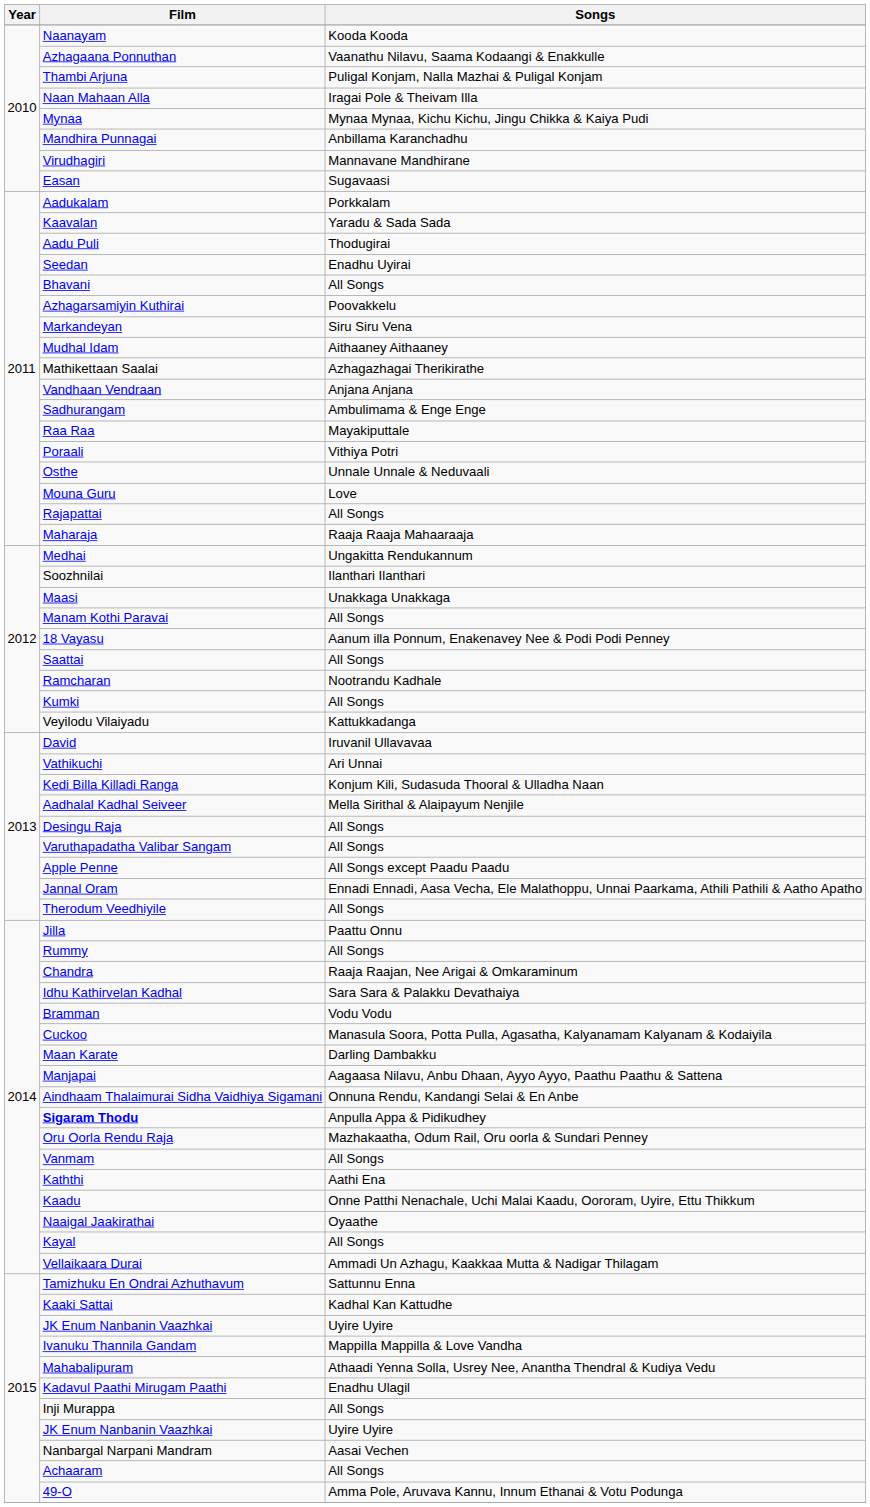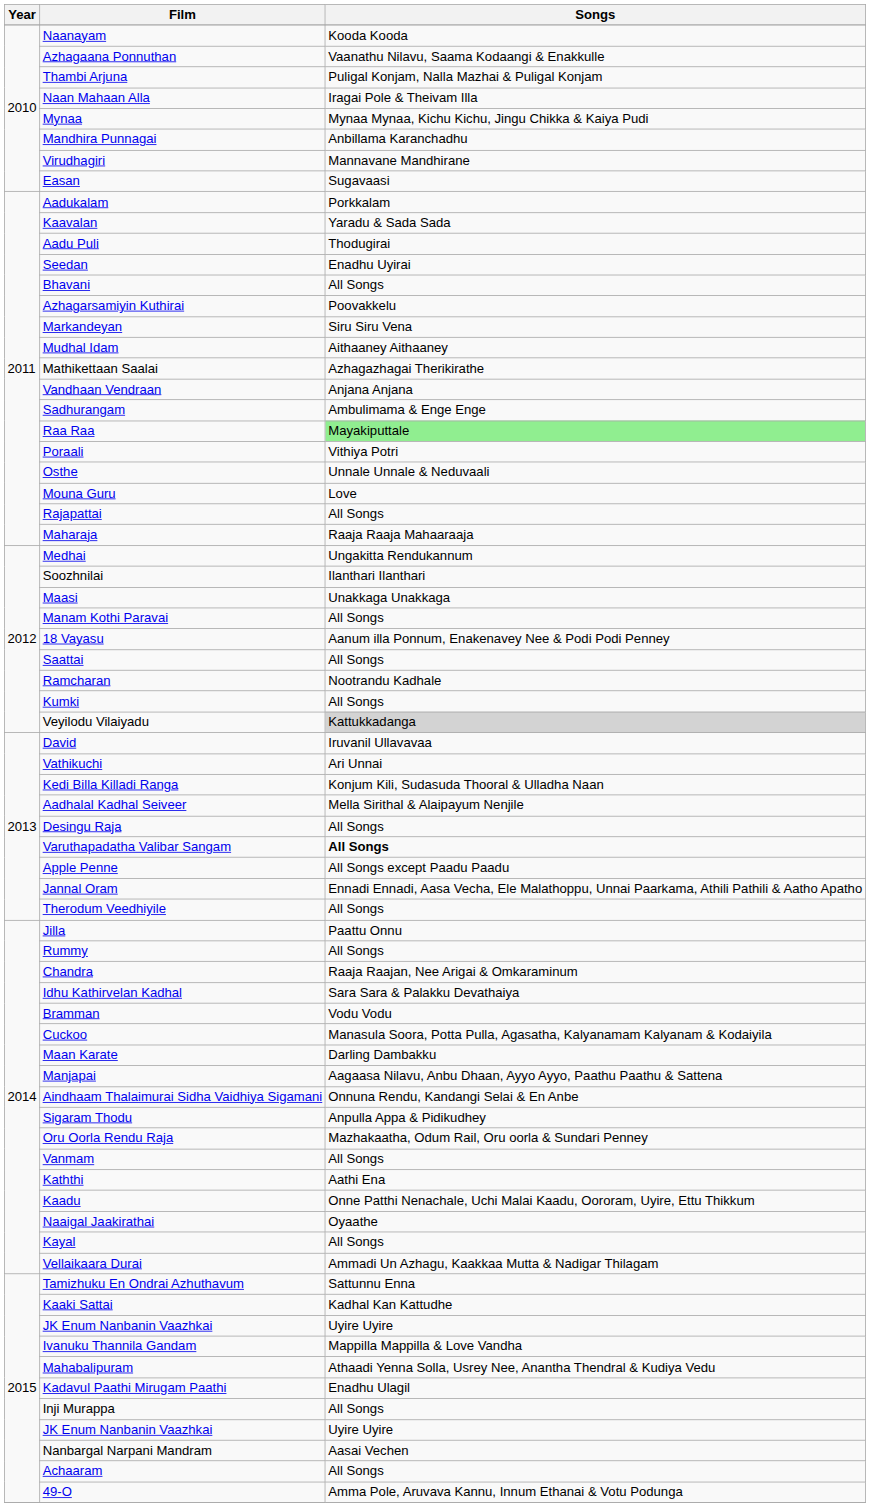Raa Raa | Songs: no background -> lightgreen background
Veyilodu Vilaiyadu | Songs: no background -> lightgrey background
Varuthapadatha Valibar Sangam | Songs: normal -> bold
Sigaram Thodu | Film: bold -> normal
